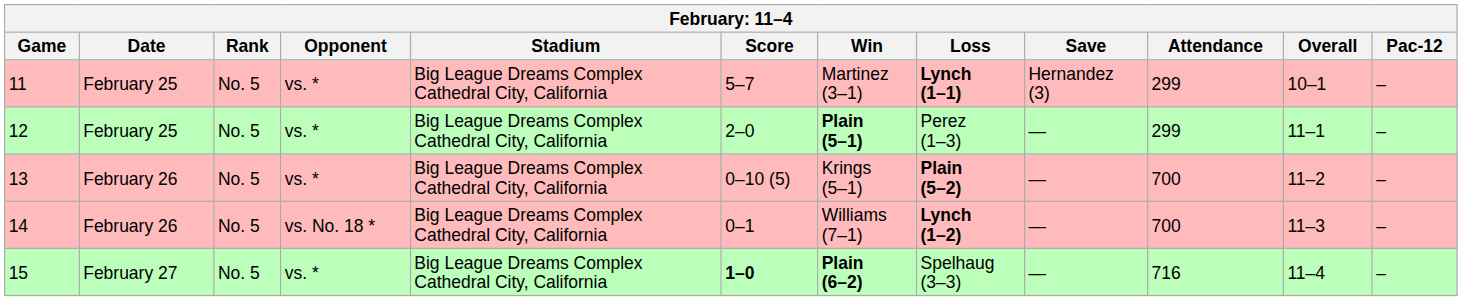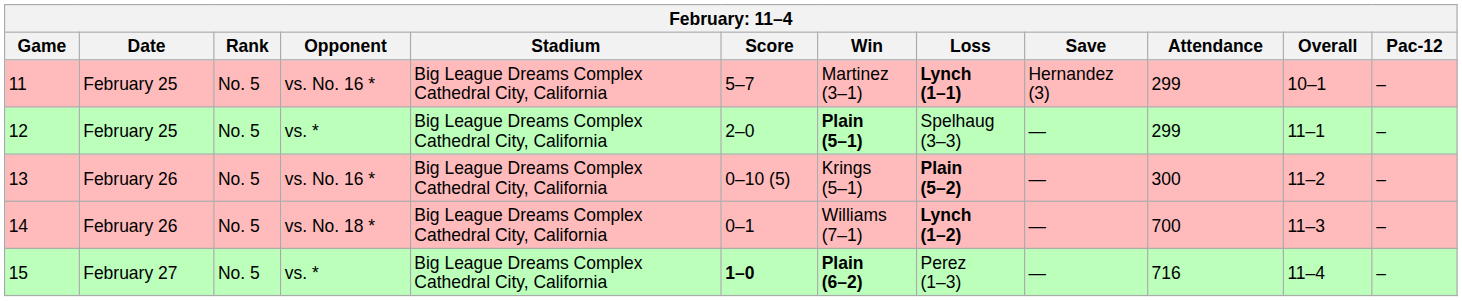11 | Opponent: vs. * -> vs. No. 16 *
12 | Loss: Perez (1–3) -> Spelhaug (3–3)
13 | Opponent: vs. * -> vs. No. 16 *
13 | Attendance: 700 -> 300
15 | Loss: Spelhaug (3–3) -> Perez (1–3)
